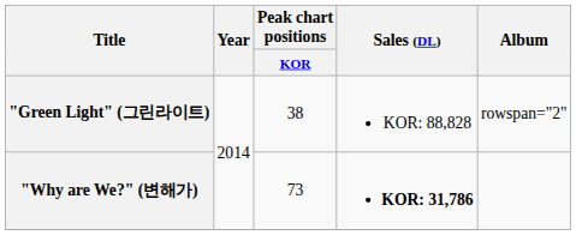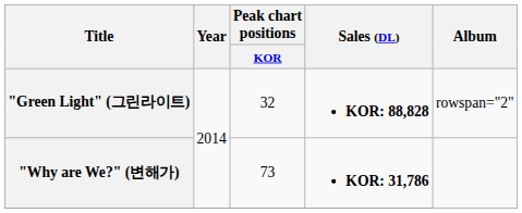"Green Light" (그린라이트) | Peak chart positions / KOR: 38 -> 32
"Green Light" (그린라이트) | Sales (DL): normal -> bold
